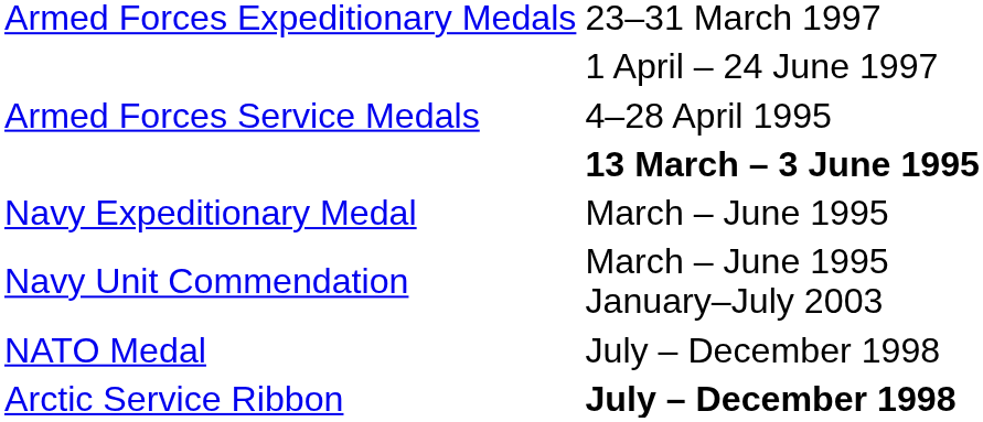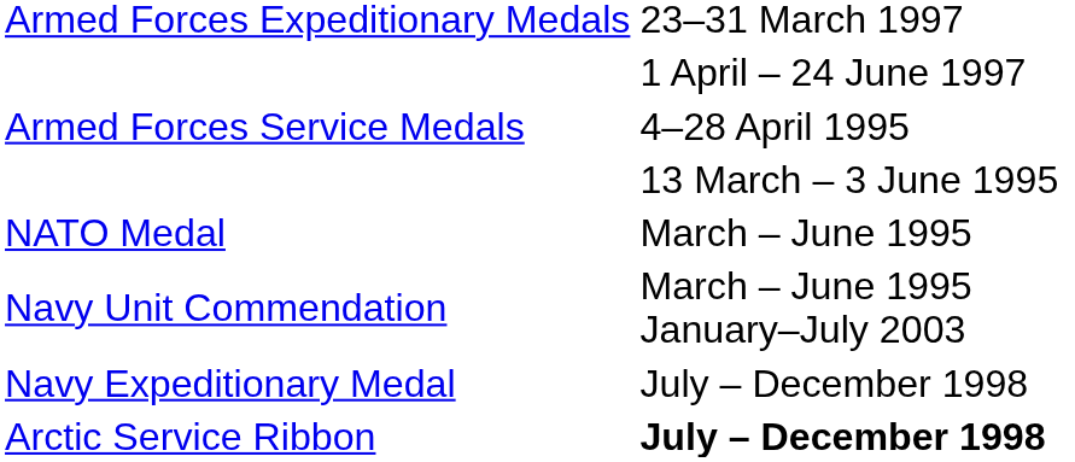row 4 | column 2: bold -> normal
row 5 | column 1: Navy Expeditionary Medal -> NATO Medal
row 7 | column 1: NATO Medal -> Navy Expeditionary Medal
